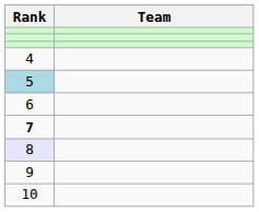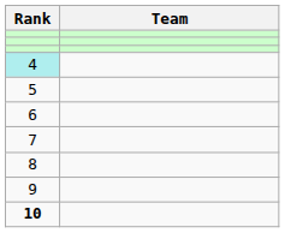row 5 | Rank: no background -> paleturquoise background
row 6 | Rank: lightblue background -> no background
row 8 | Rank: bold -> normal
row 9 | Rank: lavender background -> no background
row 11 | Rank: normal -> bold
